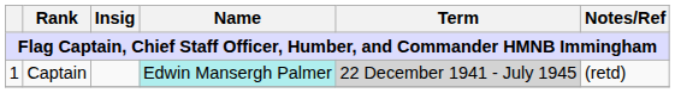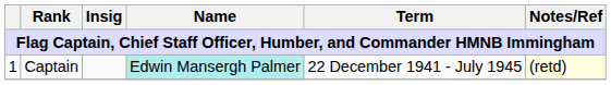1 | Term: lightgrey background -> no background
1 | Notes/Ref: no background -> lightyellow background
